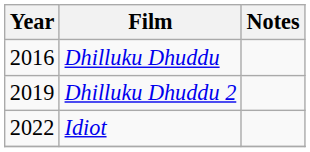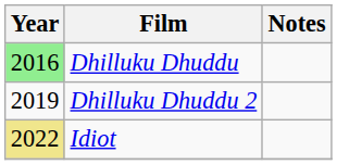Dhilluku Dhuddu | Year: no background -> lightgreen background
Idiot | Year: no background -> khaki background
